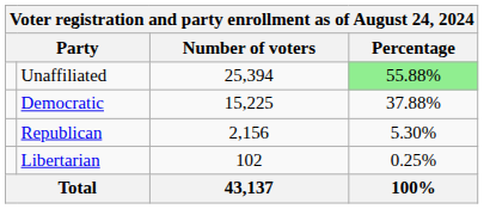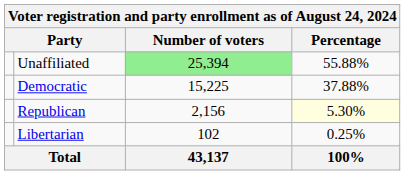Unaffiliated | Number of voters: no background -> lightgreen background
Unaffiliated | Percentage: lightgreen background -> no background
Republican | Percentage: no background -> lightyellow background
